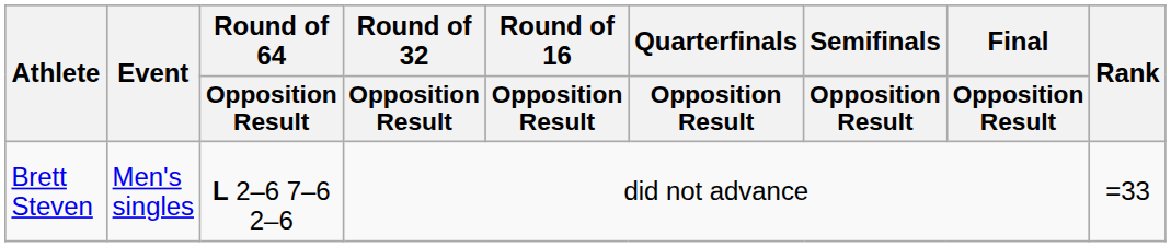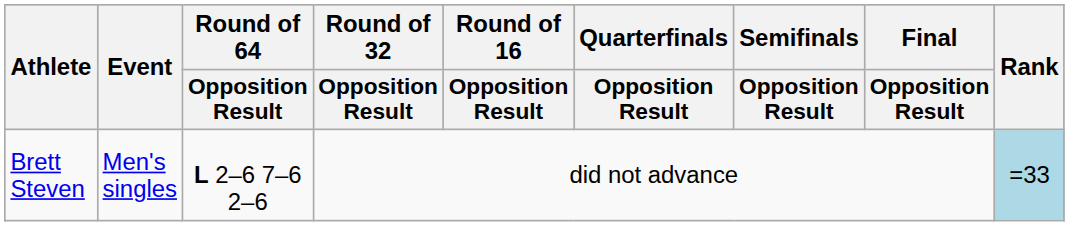Brett Steven | Rank: no background -> lightblue background
